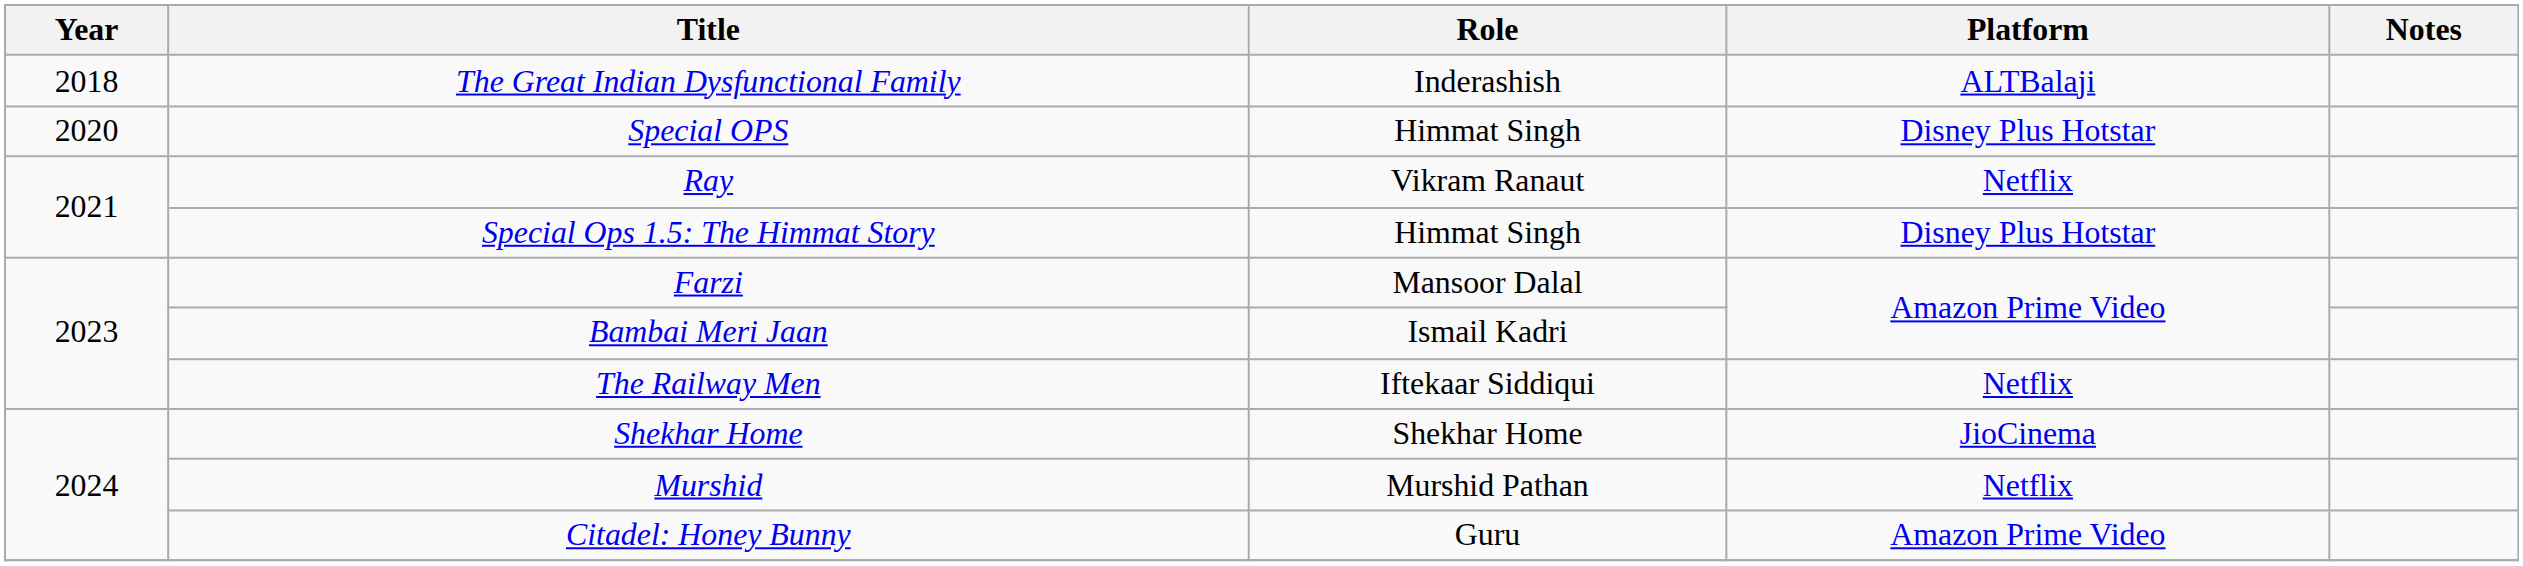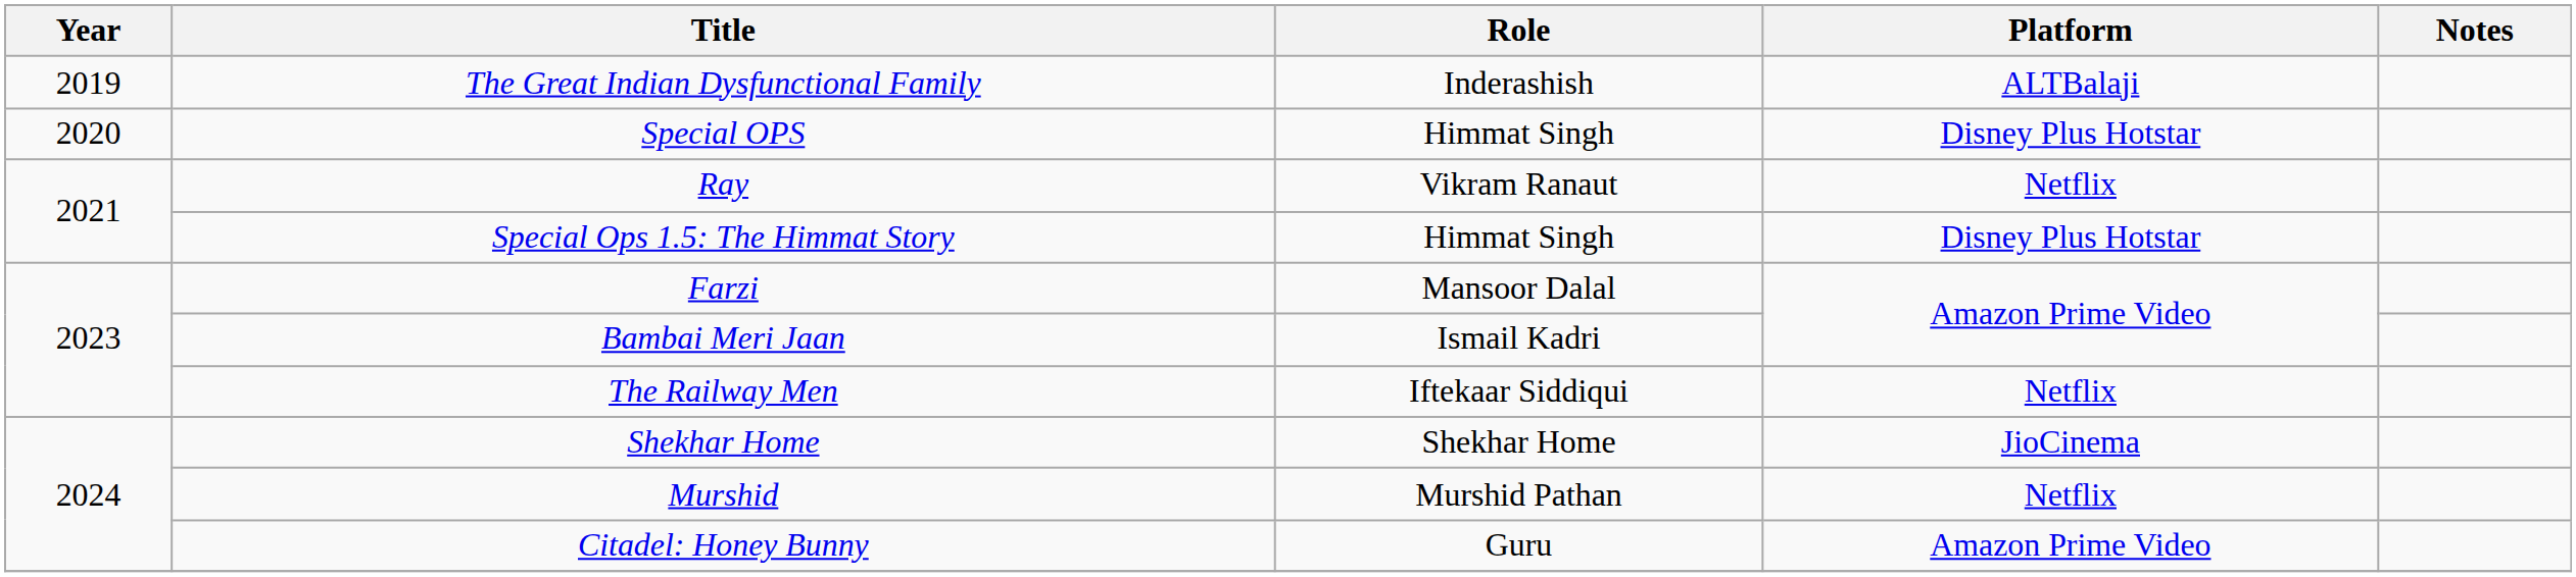The Great Indian Dysfunctional Family | Year: 2018 -> 2019
